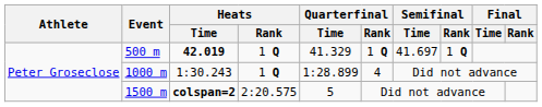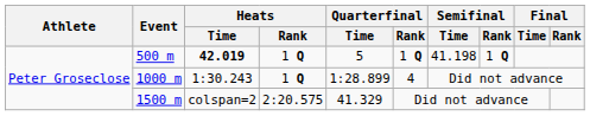500 m | Quarterfinal / Time: 41.329 -> 5
500 m | Semifinal / Time: 41.697 -> 41.198
1500 m | Heats / Time: bold -> normal
1500 m | Quarterfinal / Time: 5 -> 41.329
